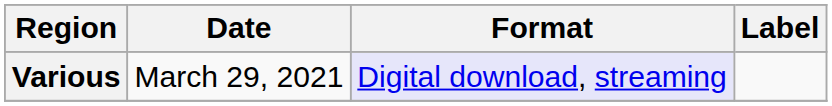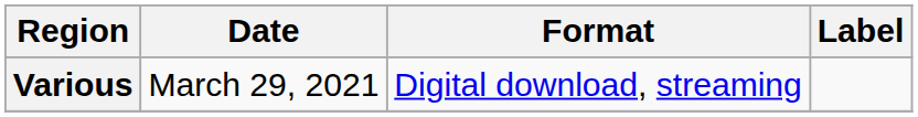Various | Format: lavender background -> no background
